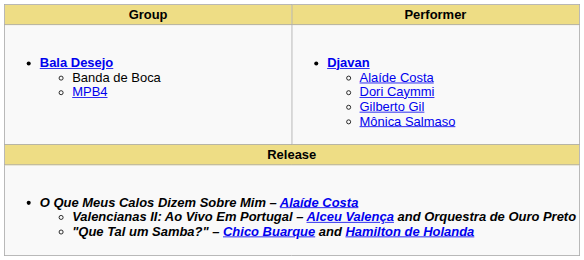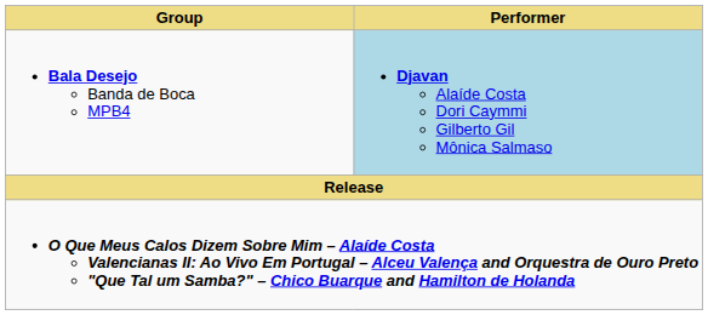Bala Desejo Banda de Boca MPB4 | Performer: no background -> lightblue background
